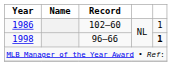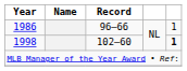1986 | Record: 102–60 -> 96–66
1998 | Record: 96–66 -> 102–60
